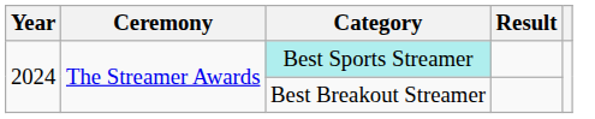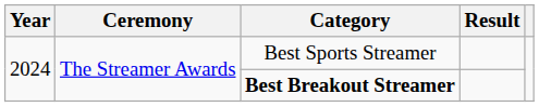Best Sports Streamer | Category: paleturquoise background -> no background
Best Breakout Streamer | Category: normal -> bold
